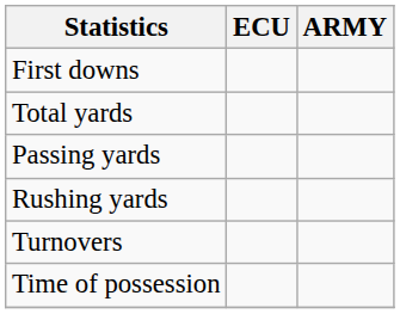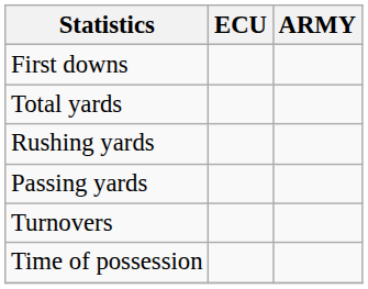rows swapped: Rushing yards <-> Passing yards
